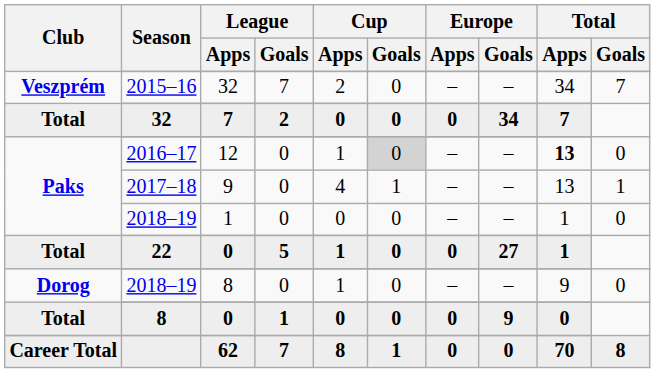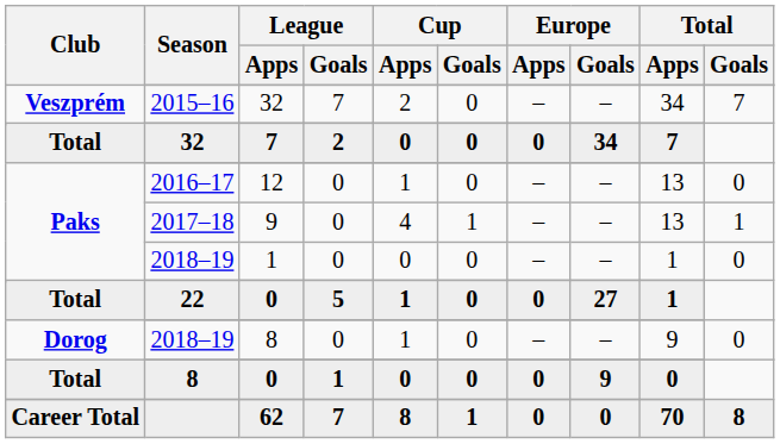12 | Cup / Goals: lightgrey background -> no background
12 | Total / Apps: bold -> normal
